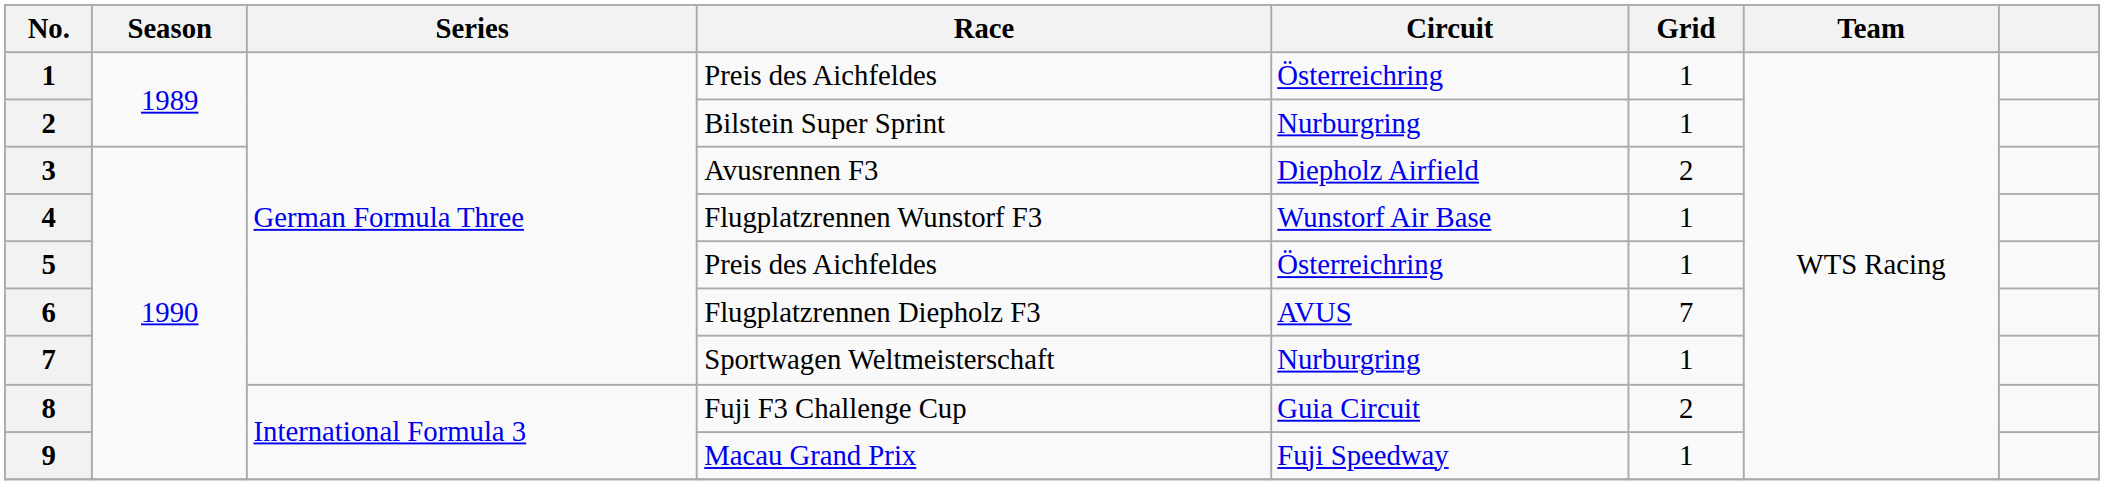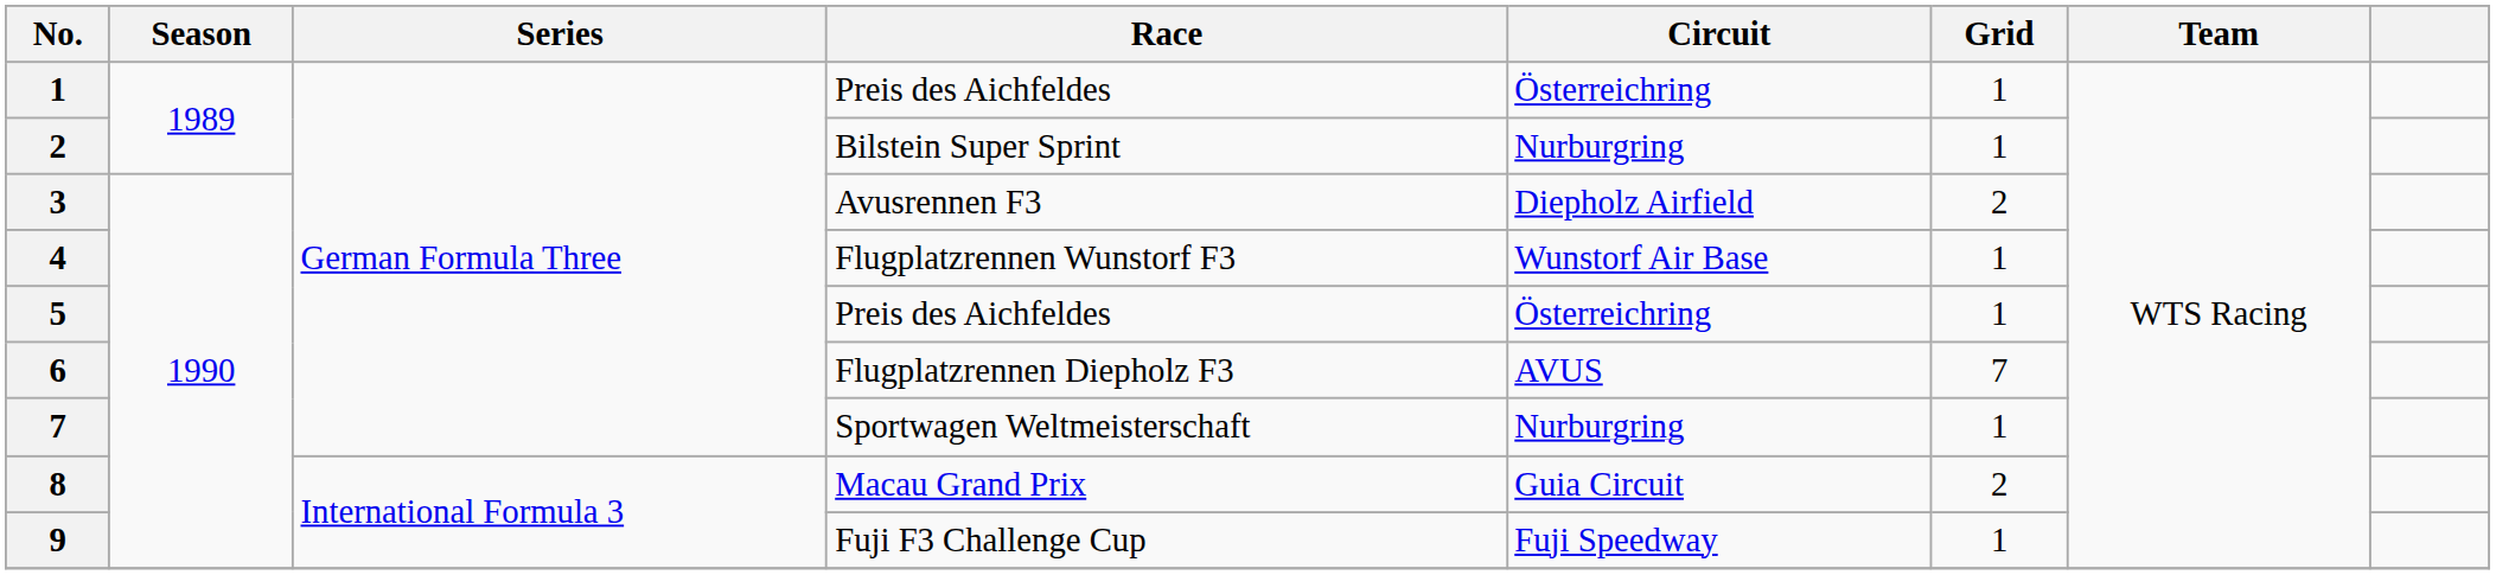8 | Race: Fuji F3 Challenge Cup -> Macau Grand Prix
9 | Race: Macau Grand Prix -> Fuji F3 Challenge Cup
